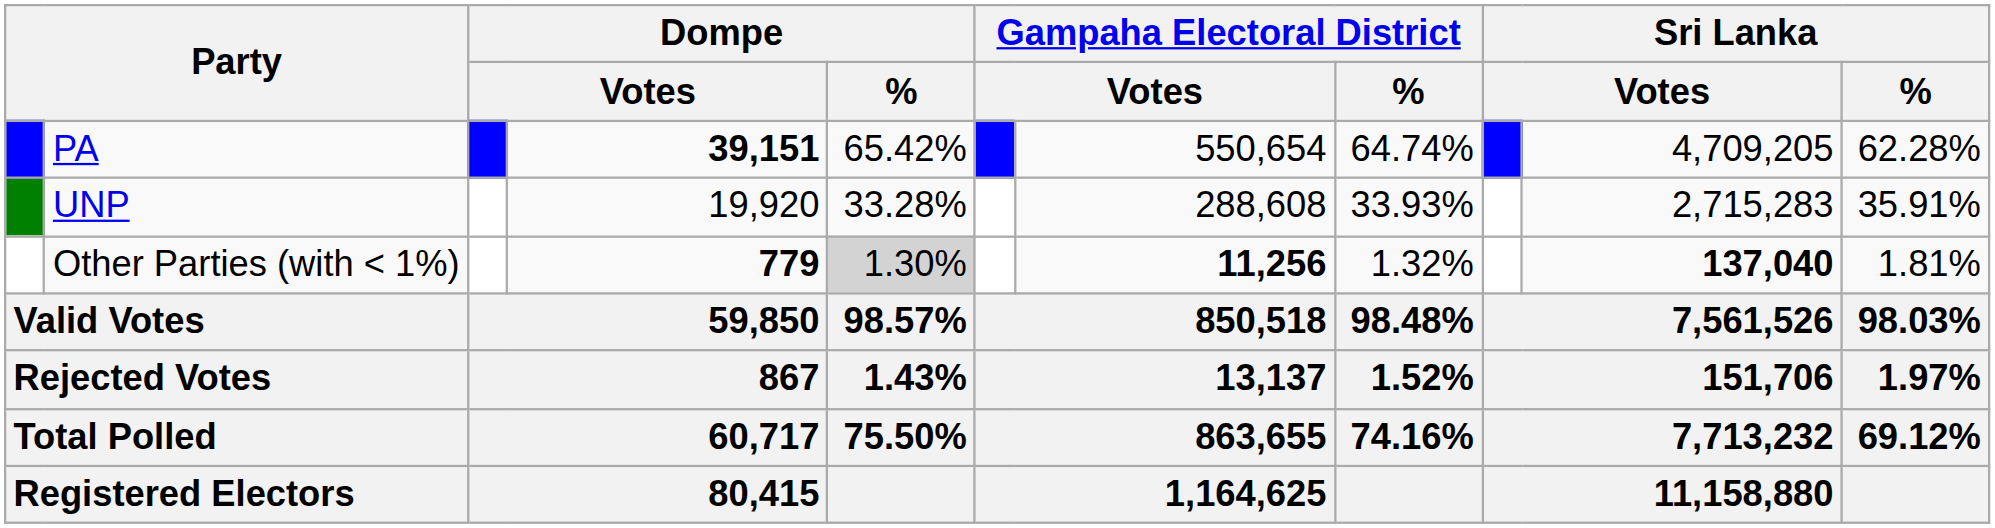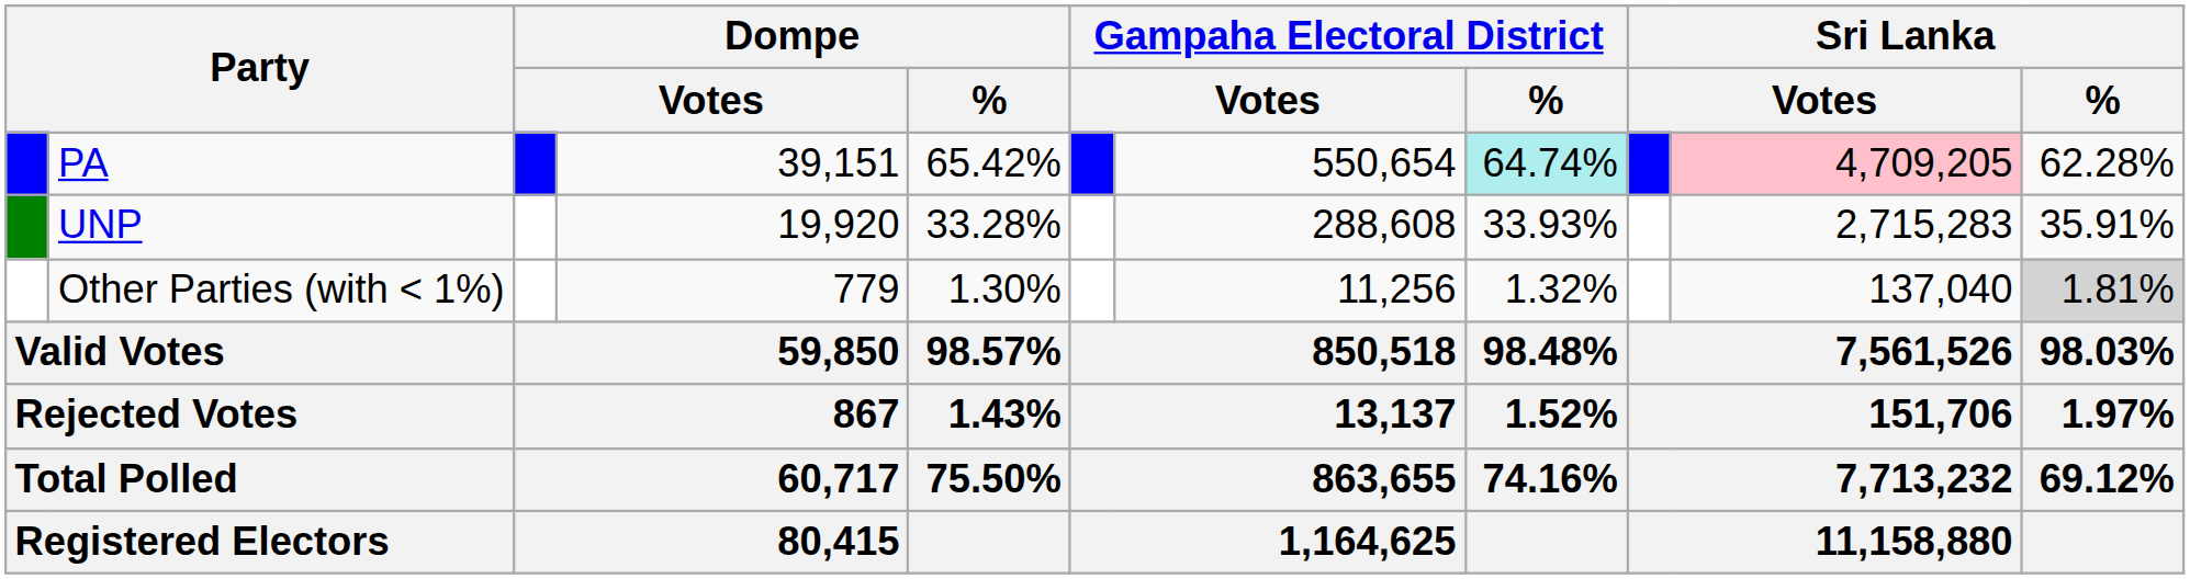PA | column 4: bold -> normal
PA | Gampaha Electoral District / %: no background -> paleturquoise background
PA | column 10: no background -> pink background
Other Parties (with < 1%) | column 4: bold -> normal
Other Parties (with < 1%) | Dompe / %: lightgrey background -> no background
Other Parties (with < 1%) | column 7: bold -> normal
Other Parties (with < 1%) | column 10: bold -> normal
Other Parties (with < 1%) | Sri Lanka / %: no background -> lightgrey background
